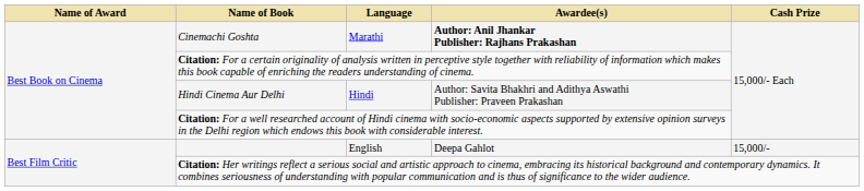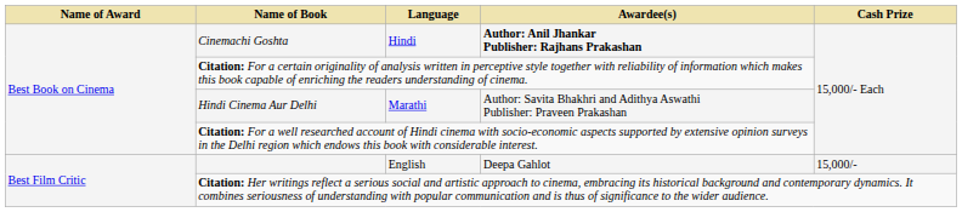Cinemachi Goshta | Language: Marathi -> Hindi
Hindi Cinema Aur Delhi | Language: Hindi -> Marathi
